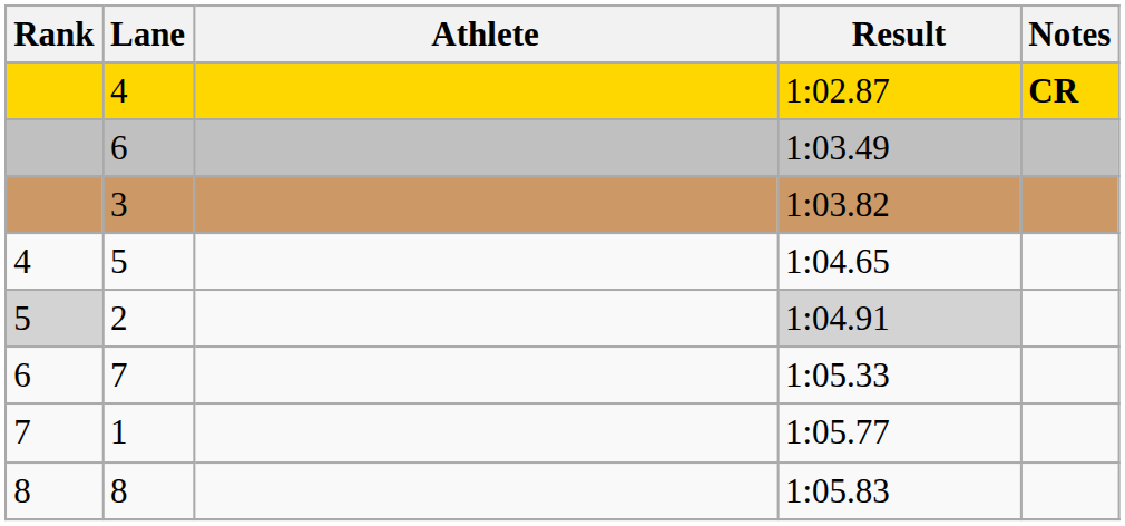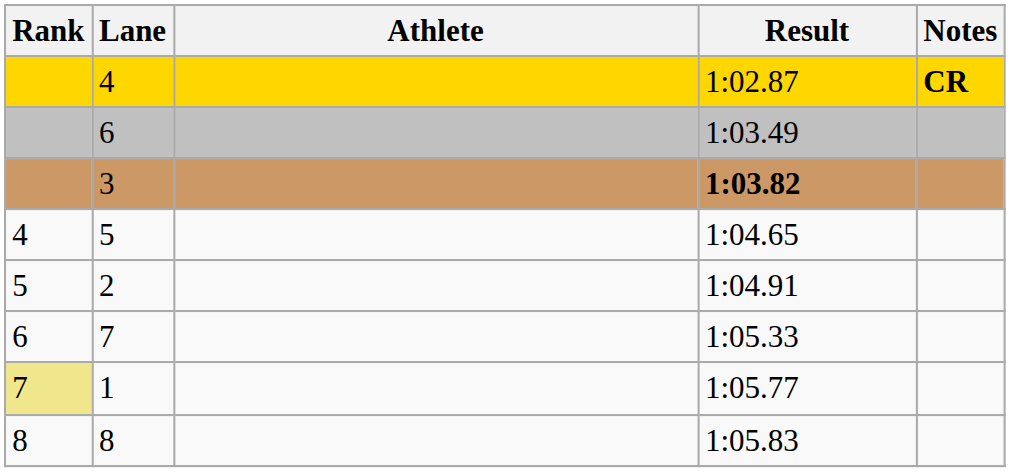3 | Result: normal -> bold
2 | Rank: lightgrey background -> no background
2 | Result: lightgrey background -> no background
1 | Rank: no background -> khaki background
